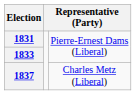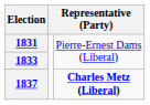1837 | column 3: normal -> bold
